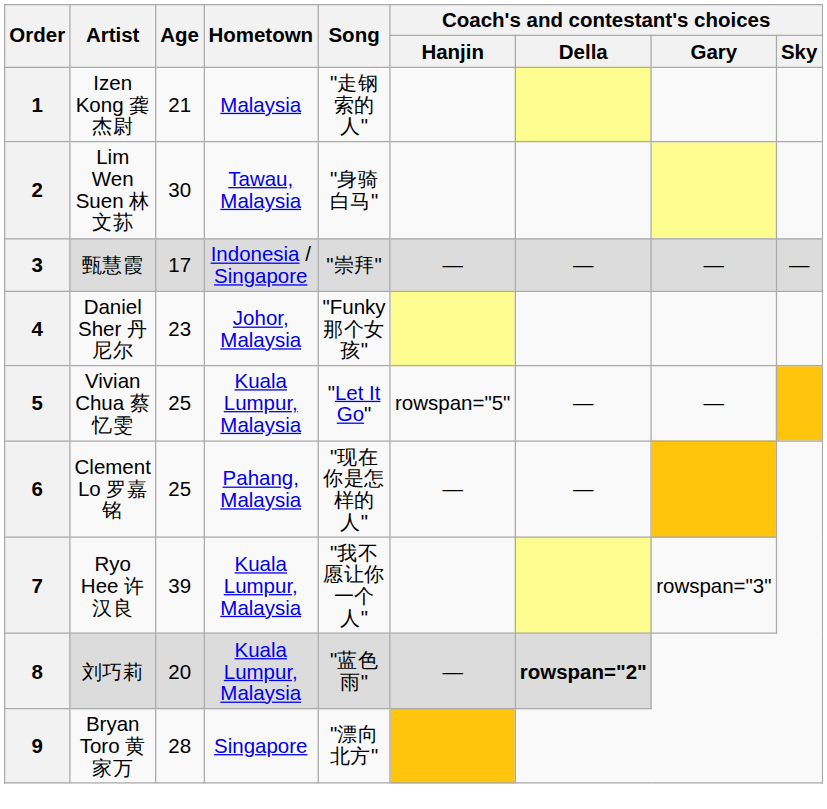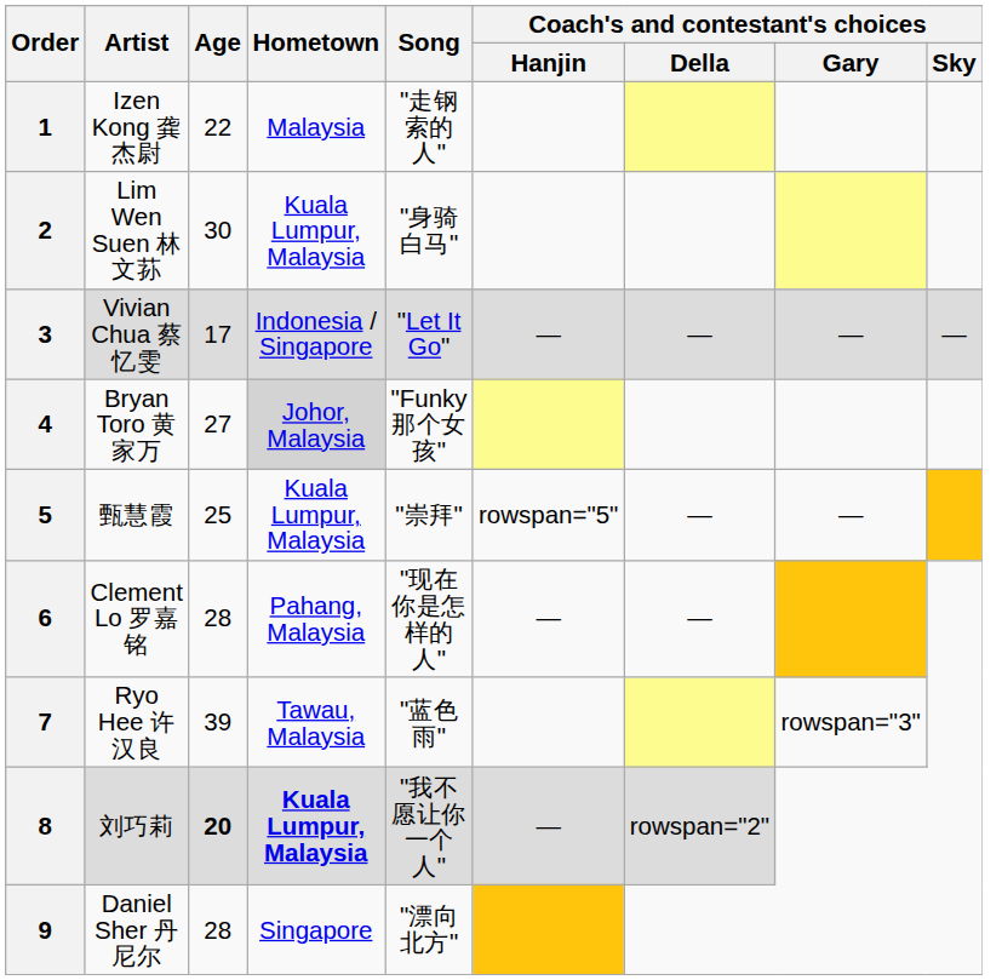1 | Age: 21 -> 22
2 | Hometown: Tawau, Malaysia -> Kuala Lumpur, Malaysia
3 | Artist: 甄慧霞 -> Vivian Chua 蔡忆雯
3 | Song: "崇拜" -> "Let It Go"
4 | Artist: Daniel Sher 丹尼尔 -> Bryan Toro 黄家万
4 | Age: 23 -> 27
4 | Hometown: no background -> lightgrey background
5 | Artist: Vivian Chua 蔡忆雯 -> 甄慧霞
5 | Song: "Let It Go" -> "崇拜"
6 | Age: 25 -> 28
7 | Hometown: Kuala Lumpur, Malaysia -> Tawau, Malaysia
7 | Song: "我不愿让你一个人" -> "蓝色雨"
8 | Age: normal -> bold
8 | Hometown: normal -> bold
8 | Song: "蓝色雨" -> "我不愿让你一个人"
8 | Coach's and contestant's choices / Della: bold -> normal
9 | Artist: Bryan Toro 黄家万 -> Daniel Sher 丹尼尔
